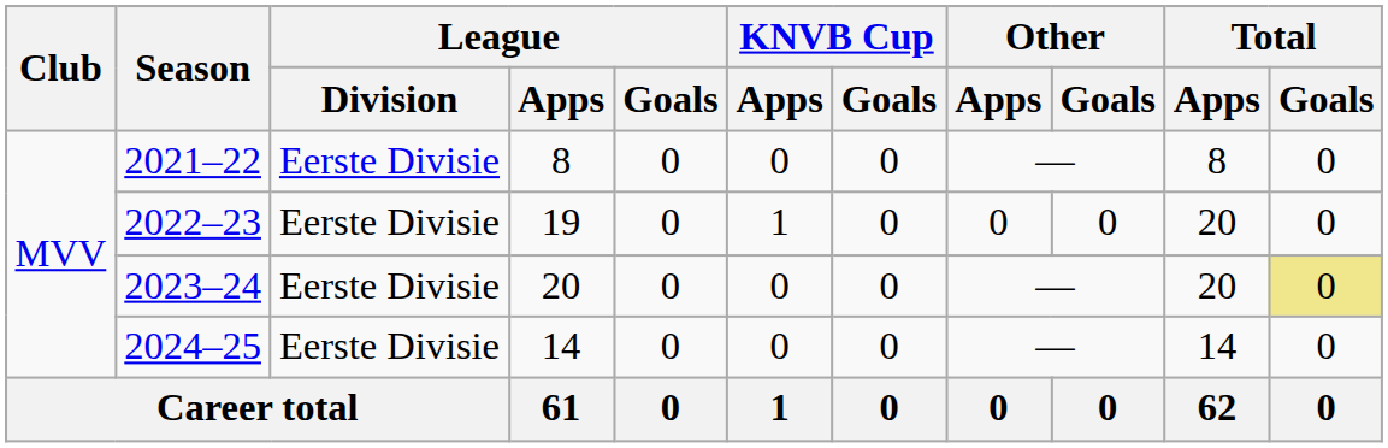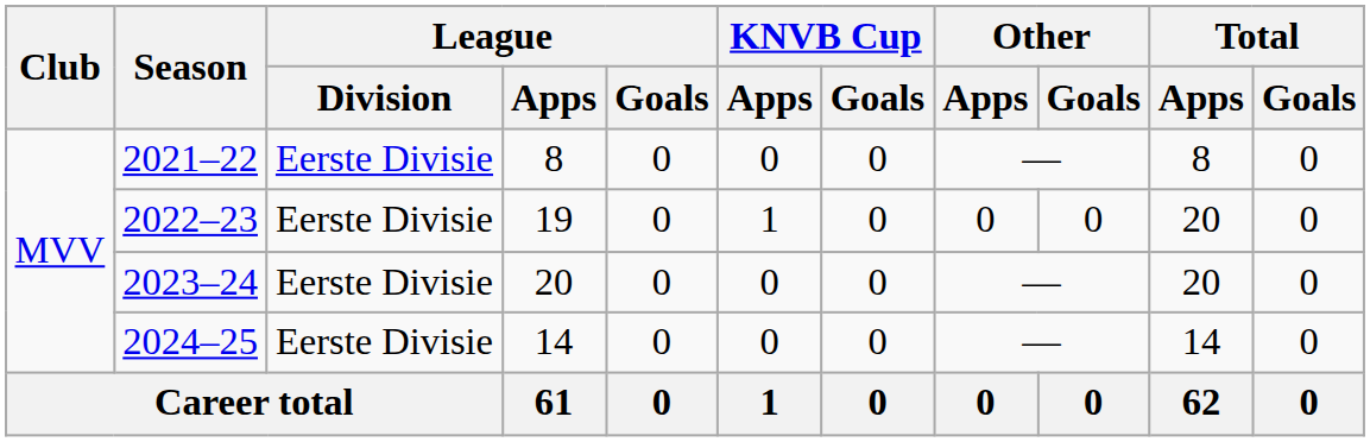2023–24 | Total / Goals: khaki background -> no background
